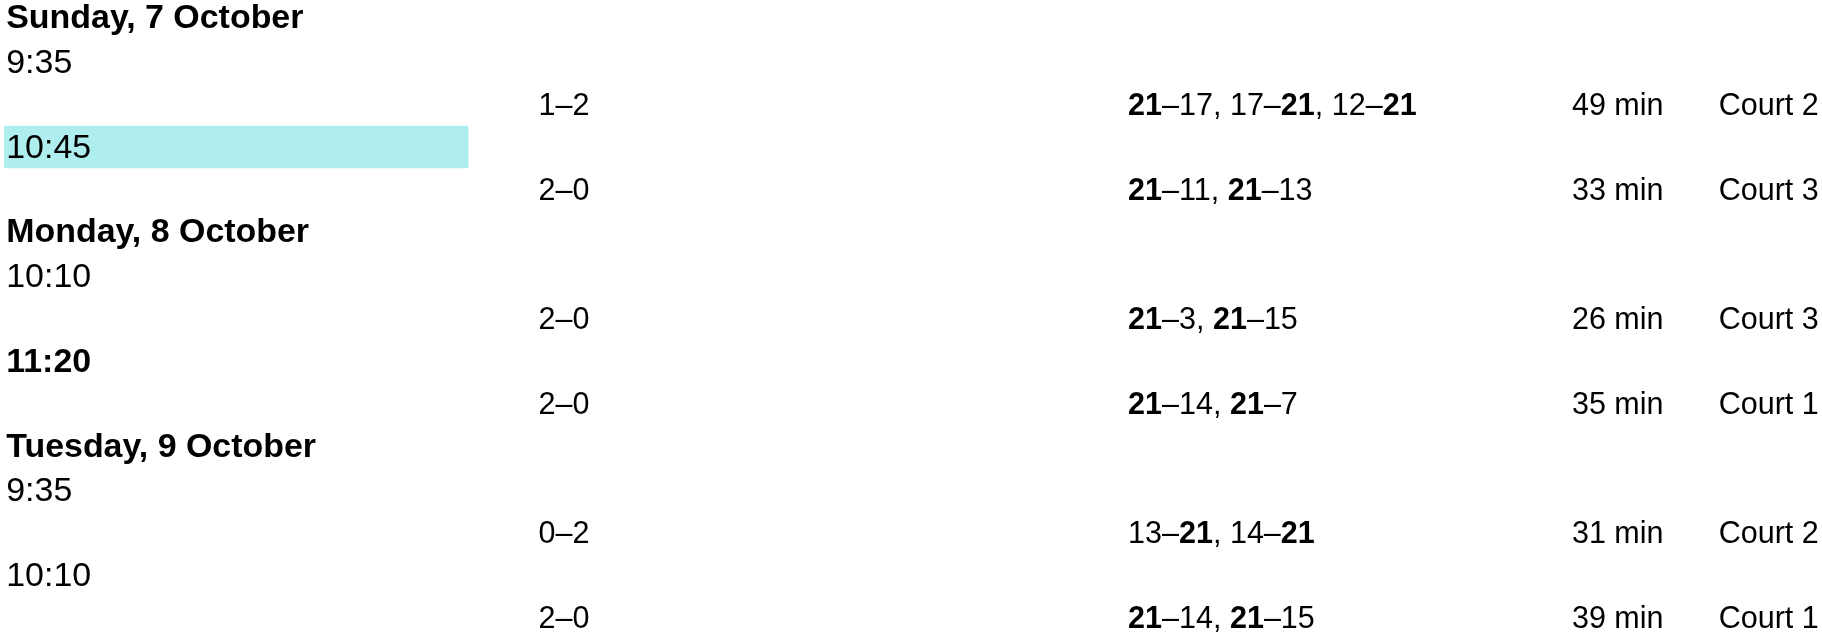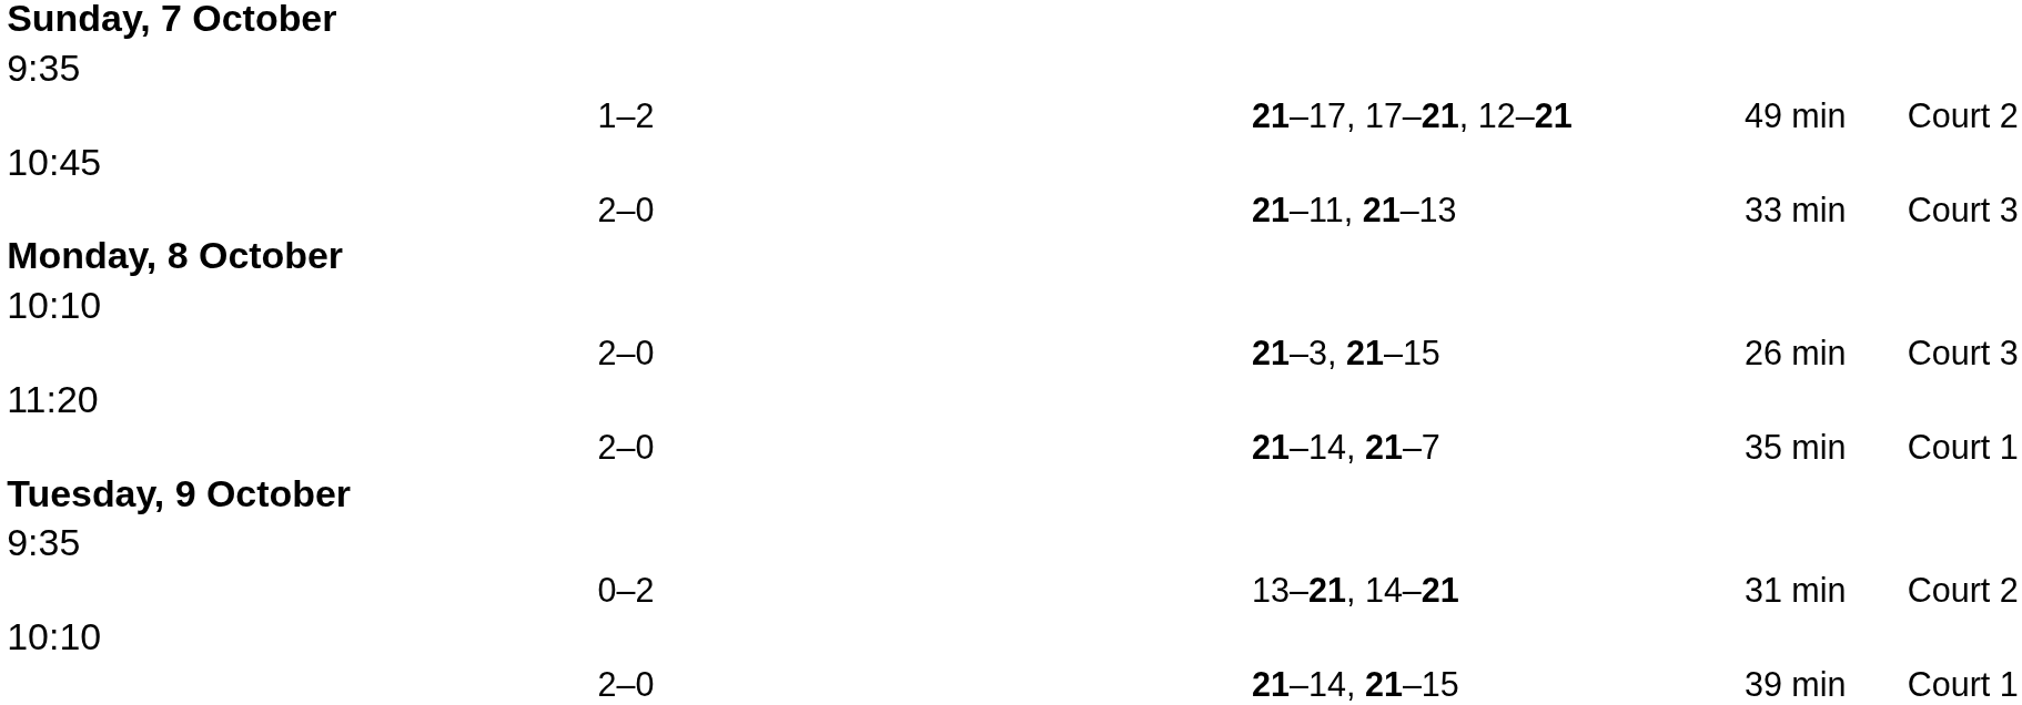10:45 | column 1: paleturquoise background -> no background
11:20 | column 1: bold -> normal
